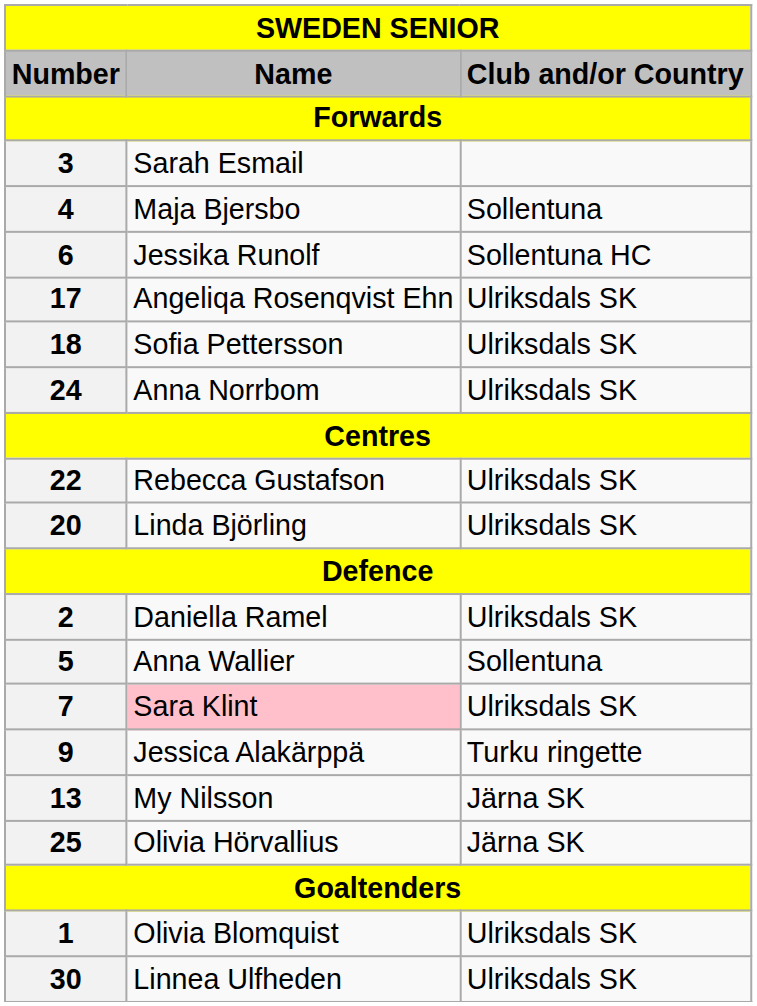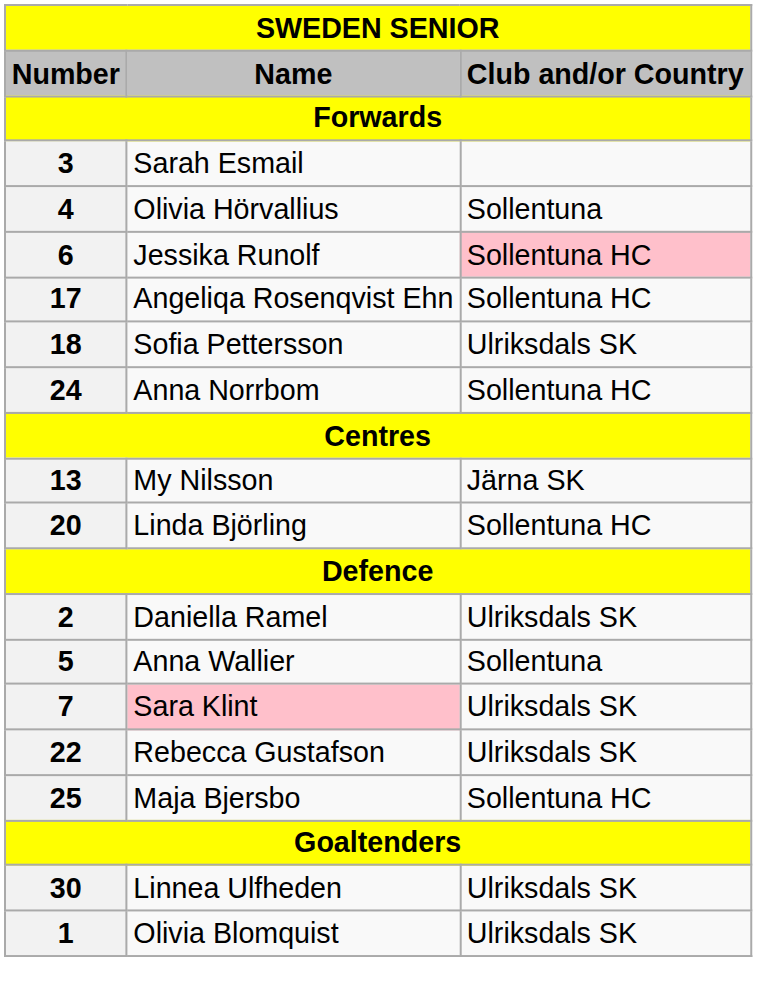4 | Name: Maja Bjersbo -> Olivia Hörvallius
6 | Club and/or Country: no background -> pink background
17 | Club and/or Country: Ulriksdals SK -> Sollentuna HC
24 | Club and/or Country: Ulriksdals SK -> Sollentuna HC
rows swapped: 13 <-> 22
20 | Club and/or Country: Ulriksdals SK -> Sollentuna HC
- row: 9 | Jessica Alakärppä | Turku ringette
25 | Name: Olivia Hörvallius -> Maja Bjersbo
25 | Club and/or Country: Järna SK -> Sollentuna HC
rows swapped: 1 <-> 30
